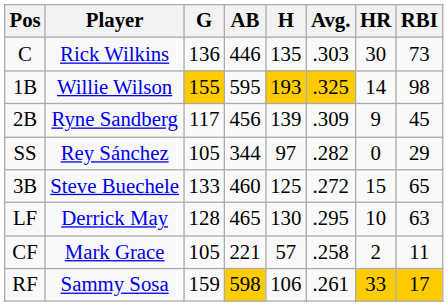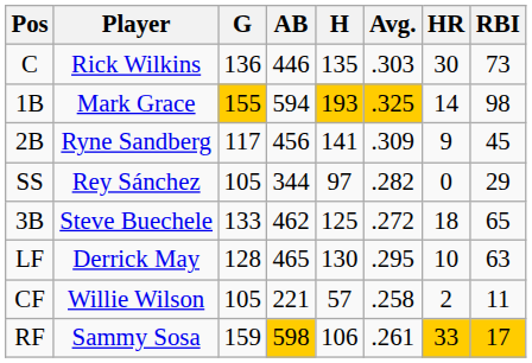1B | Player: Willie Wilson -> Mark Grace
1B | AB: 595 -> 594
2B | H: 139 -> 141
3B | AB: 460 -> 462
3B | HR: 15 -> 18
CF | Player: Mark Grace -> Willie Wilson
